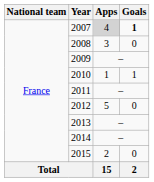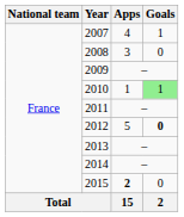2007 | Apps: lightgrey background -> no background
2007 | Goals: bold -> normal
2010 | Goals: no background -> lightgreen background
2012 | Goals: normal -> bold
2015 | Apps: normal -> bold
